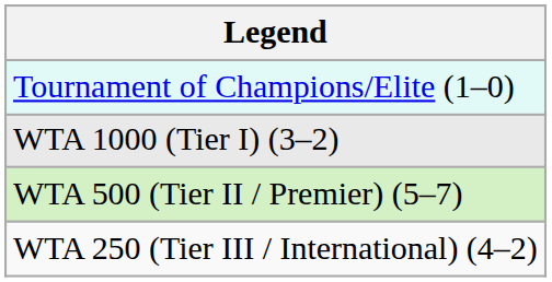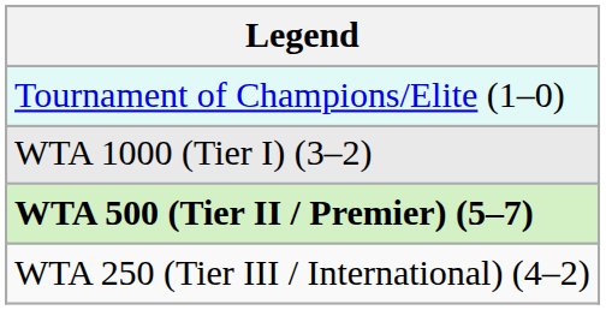row 4 | column 1: normal -> bold
